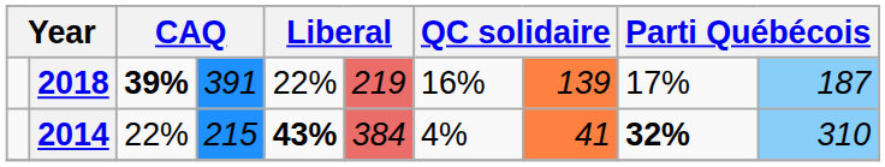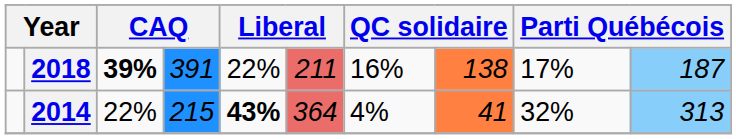2018 | column 6: 219 -> 211
2018 | column 8: 139 -> 138
2014 | column 6: 384 -> 364
2014 | column 9: bold -> normal
2014 | column 10: 310 -> 313
